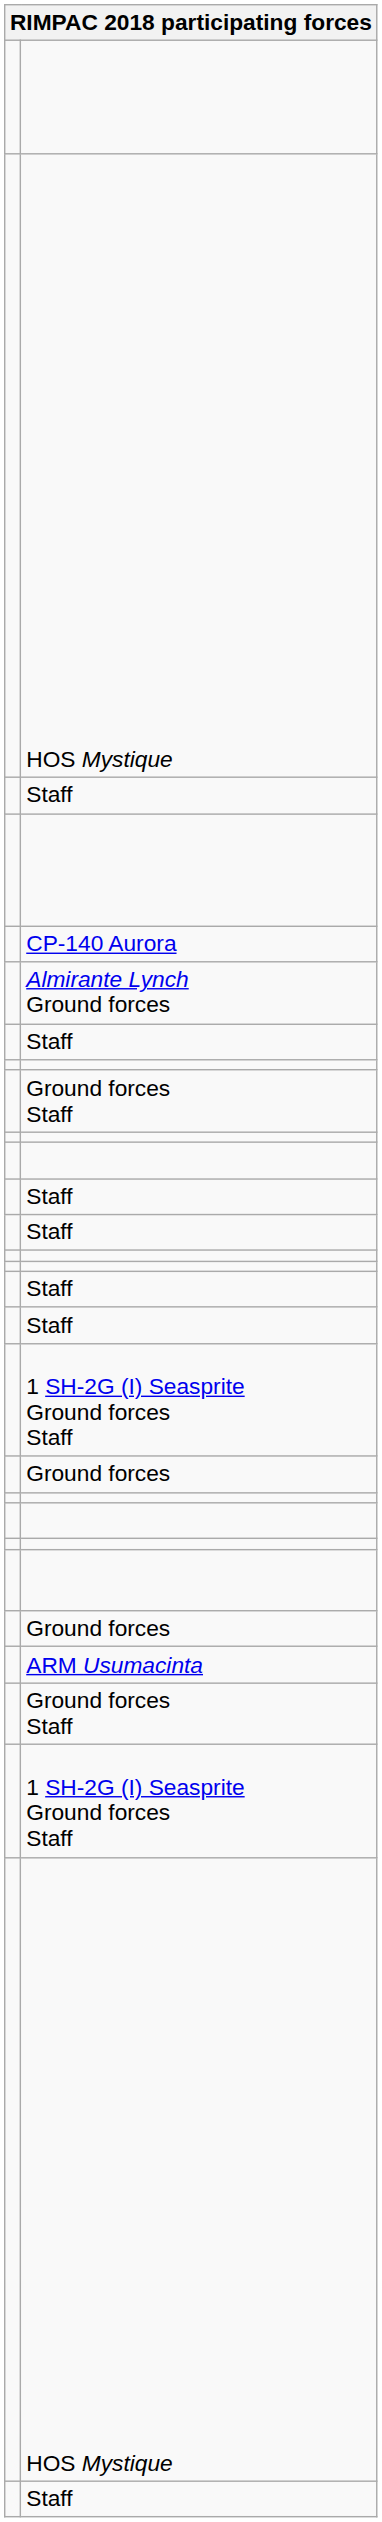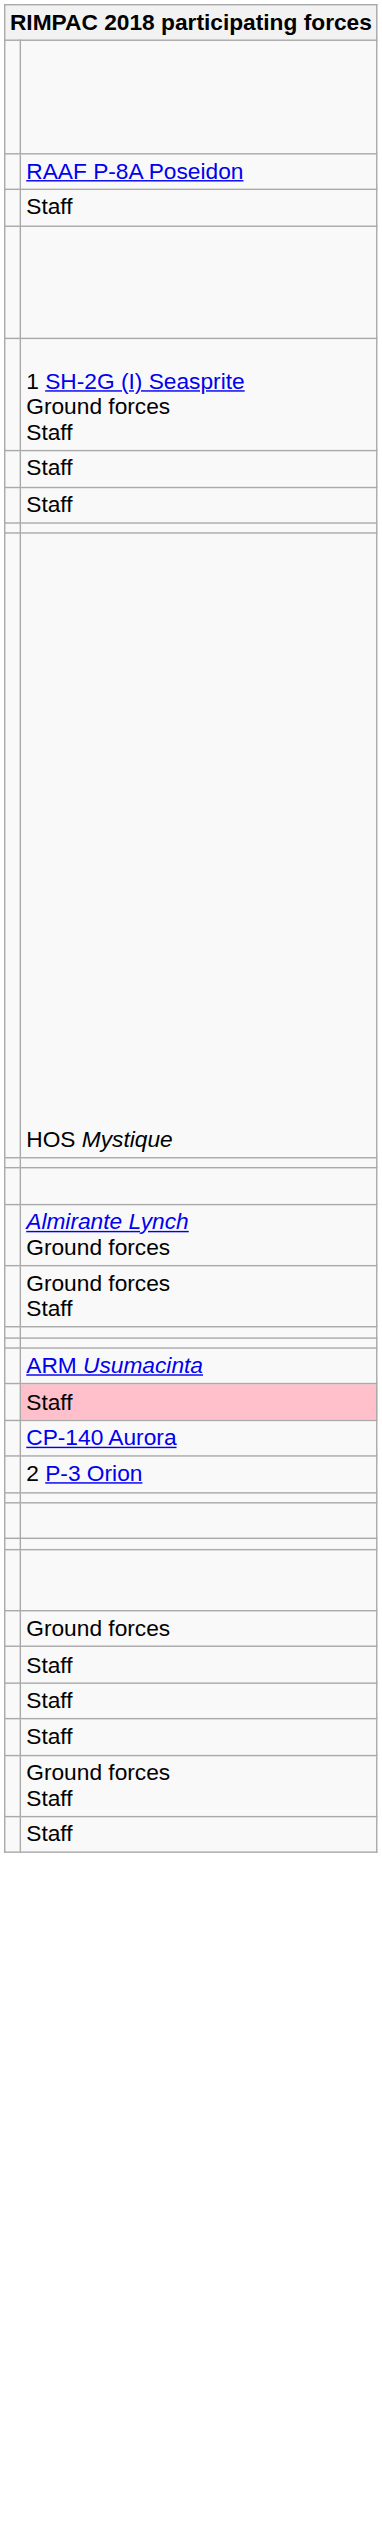row 3 | column 2: HOS Mystique -> RAAF P-8A Poseidon
row 6 | column 2: CP-140 Aurora -> 1 SH-2G (I) Seasprite Ground forces Staff
row 7 | column 2: Almirante Lynch Ground forces -> Staff
row 10 | column 2: Ground forces Staff -> HOS Mystique
row 13 | column 2: Staff -> Almirante Lynch Ground forces
row 14 | column 2: Staff -> Ground forces Staff
row 17 | column 2: Staff -> ARM Usumacinta
row 18 | column 2: no background -> pink background
row 19 | column 2: 1 SH-2G (I) Seasprite Ground forces Staff -> CP-140 Aurora
row 20 | column 2: Ground forces -> 2 P-3 Orion
row 26 | column 2: ARM Usumacinta -> Staff
row 27 | column 2: Ground forces Staff -> Staff
row 28 | column 2: 1 SH-2G (I) Seasprite Ground forces Staff -> Staff
row 29 | column 2: HOS Mystique -> Ground forces Staff
